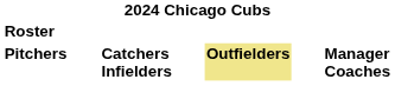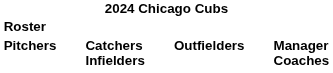Pitchers | column 3: khaki background -> no background
